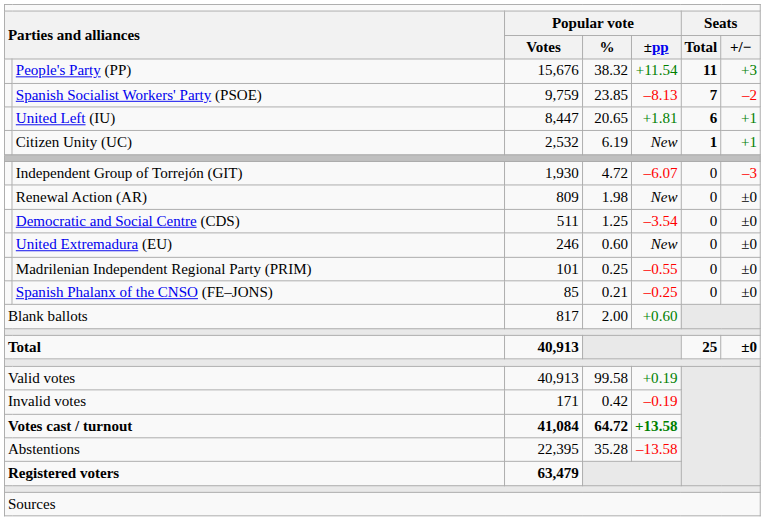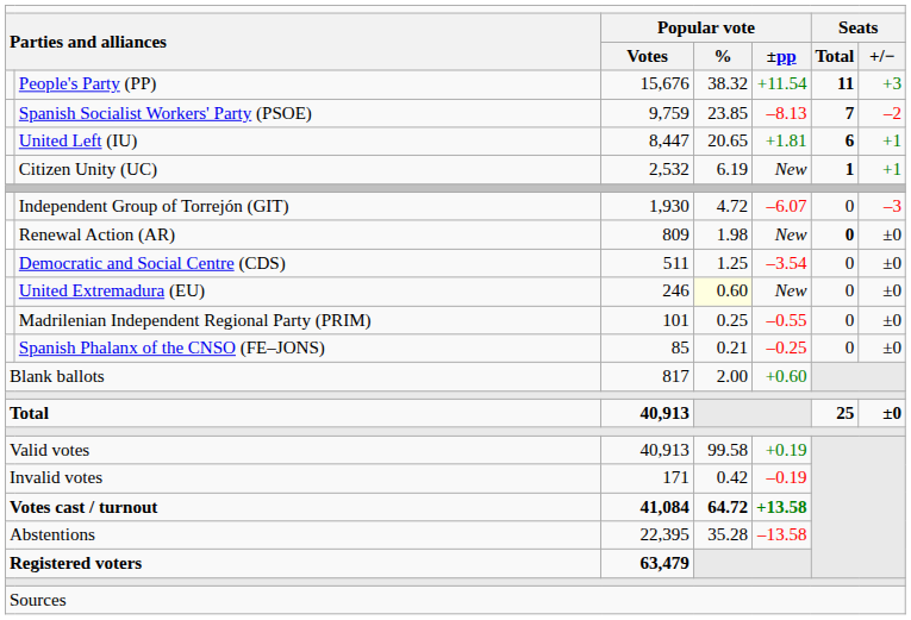Renewal Action (AR) | column 6: normal -> bold
United Extremadura (EU) | column 4: no background -> lightyellow background
